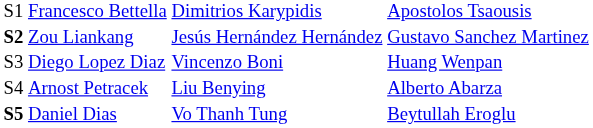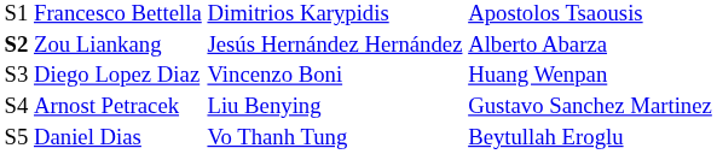Zou Liankang | column 4: Gustavo Sanchez Martinez -> Alberto Abarza
Arnost Petracek | column 4: Alberto Abarza -> Gustavo Sanchez Martinez
Daniel Dias | column 1: bold -> normal
